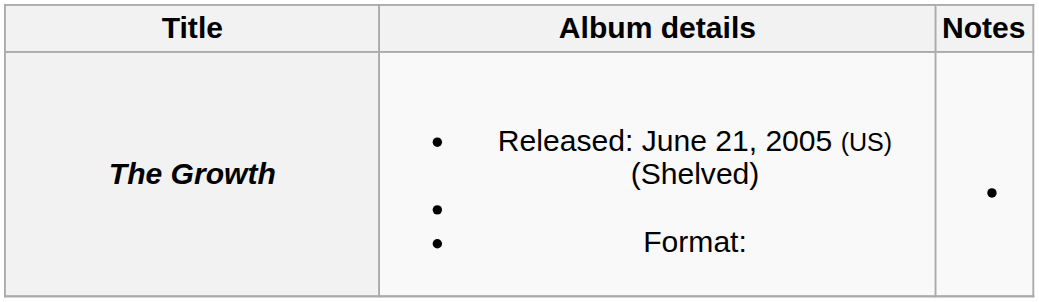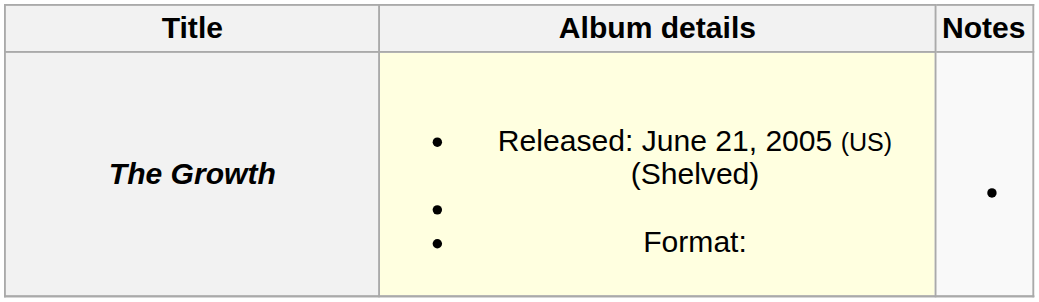The Growth | Album details: no background -> lightyellow background
